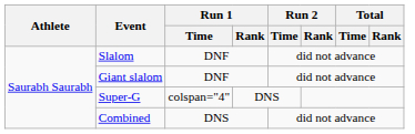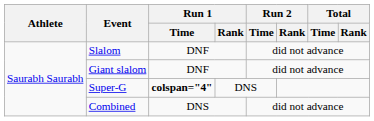Super-G | Run 1 / Time: normal -> bold
